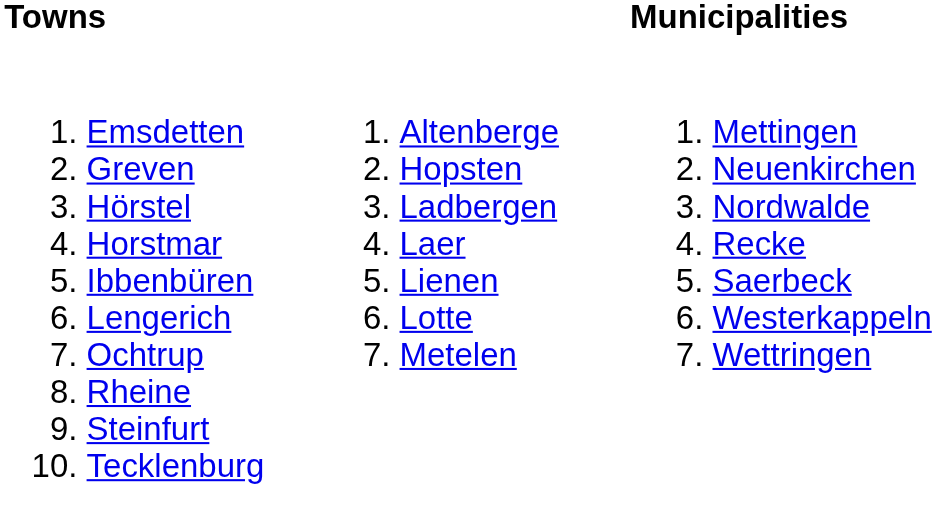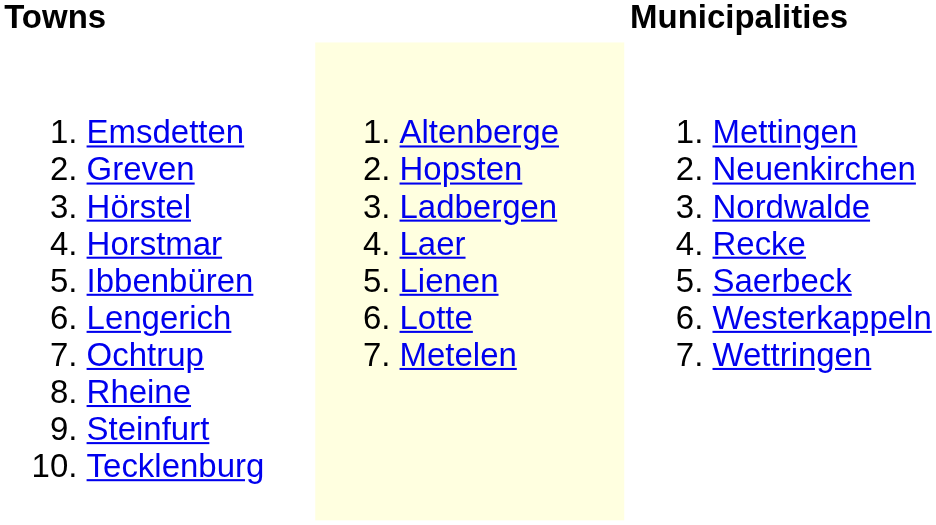row 2 | column 2: no background -> lightyellow background
